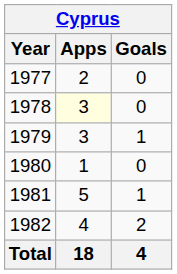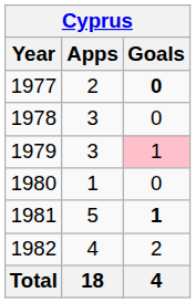1977 | Goals: normal -> bold
1978 | Apps: lightyellow background -> no background
1979 | Goals: no background -> pink background
1981 | Goals: normal -> bold
